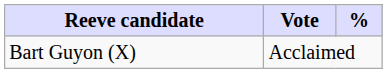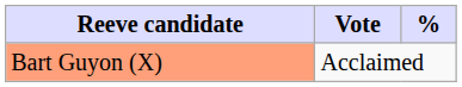Bart Guyon (X) | Reeve candidate: no background -> lightsalmon background
